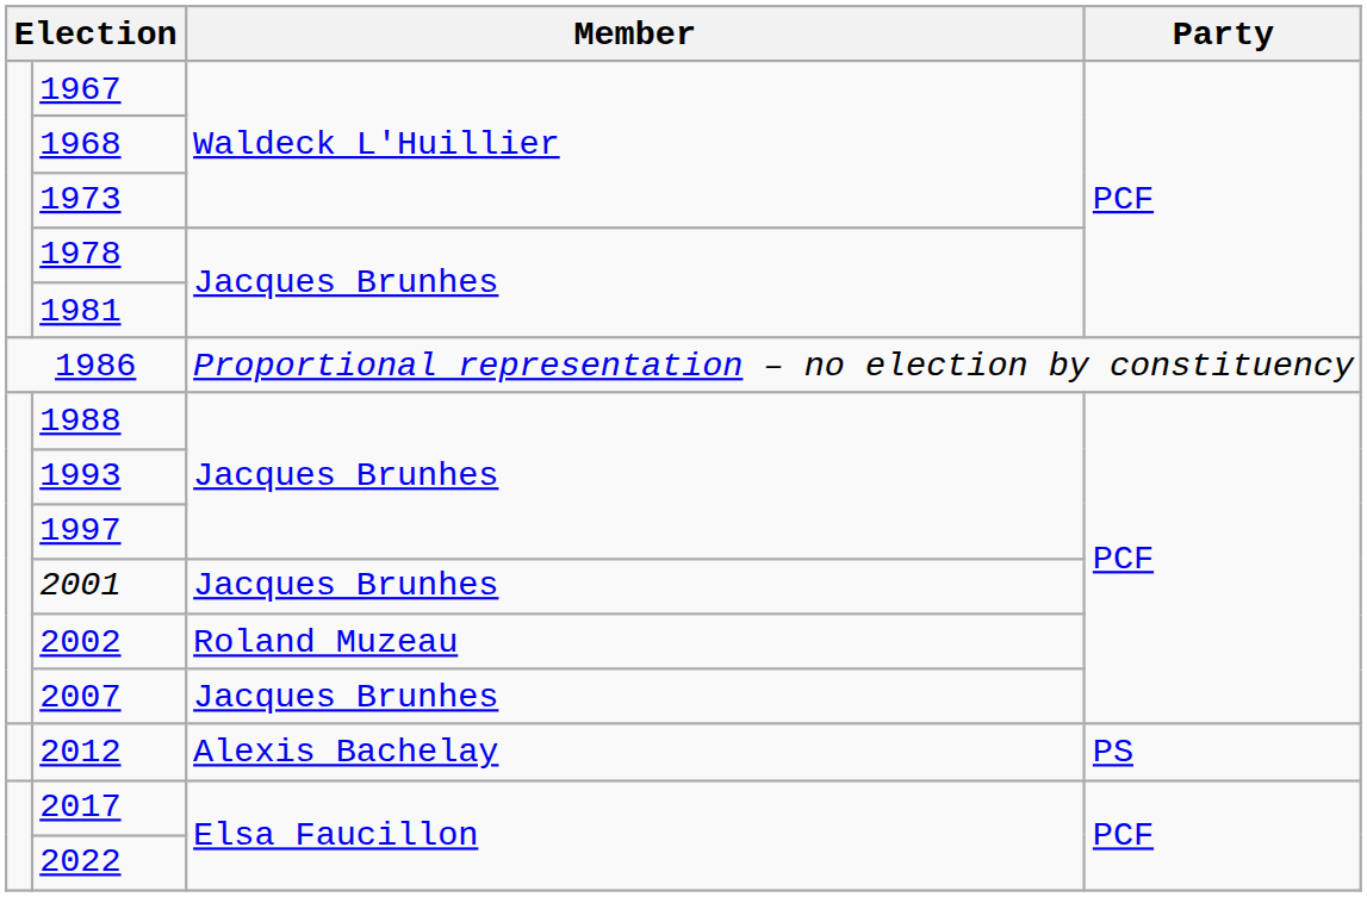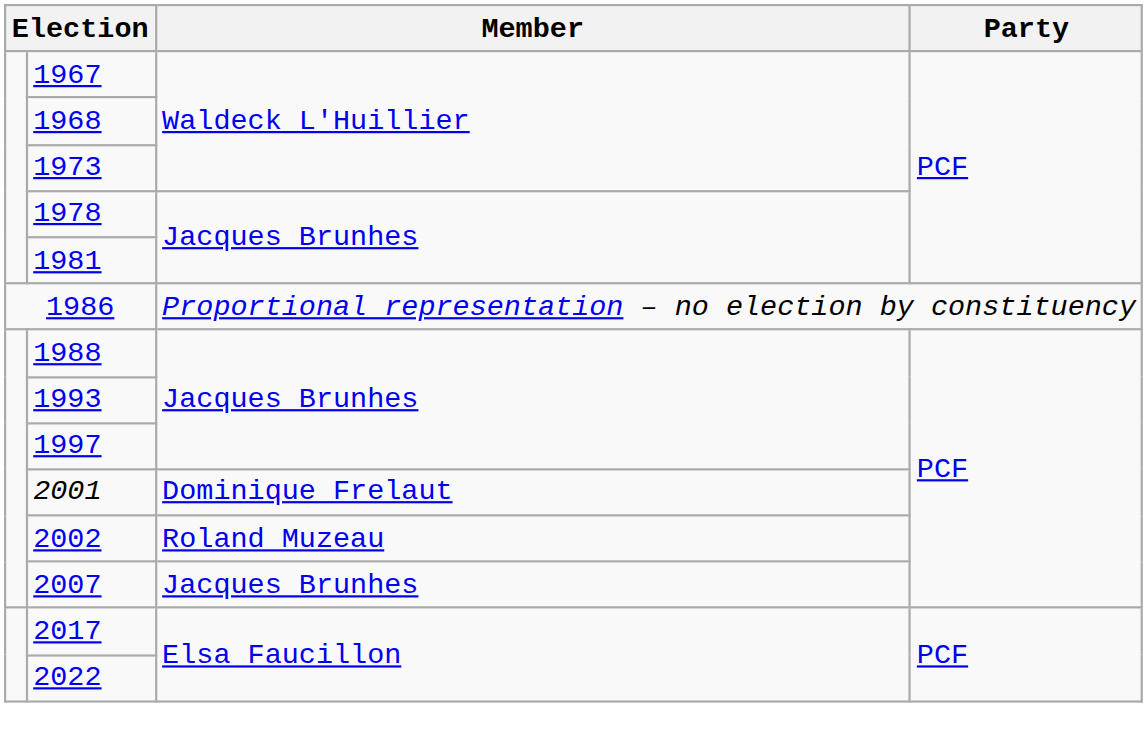2001 | Member: Jacques Brunhes -> Dominique Frelaut
- row: 2012 | Alexis Bachelay | PS
